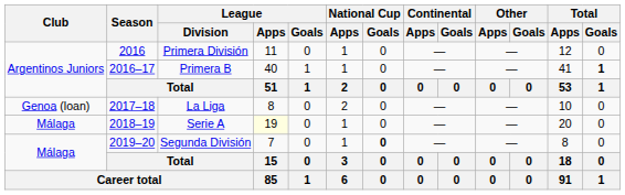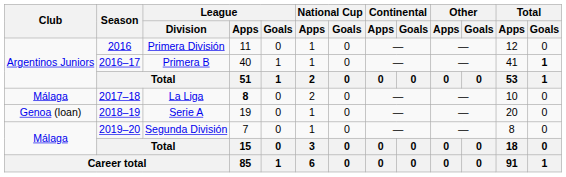La Liga | Club: Genoa (loan) -> Málaga
La Liga | League / Apps: normal -> bold
Serie A | Club: Málaga -> Genoa (loan)
Serie A | League / Apps: lightyellow background -> no background
Segunda División | National Cup / Goals: bold -> normal
